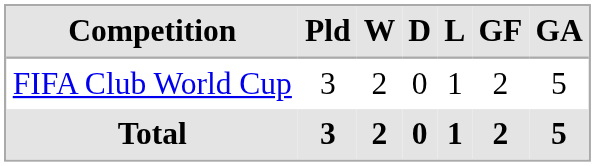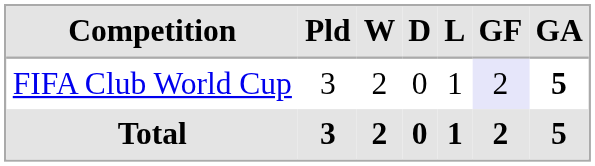FIFA Club World Cup | GF: no background -> lavender background
FIFA Club World Cup | GA: normal -> bold
